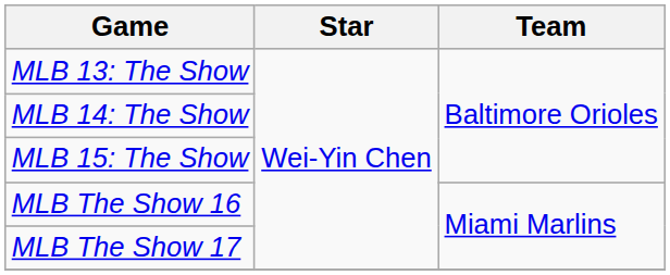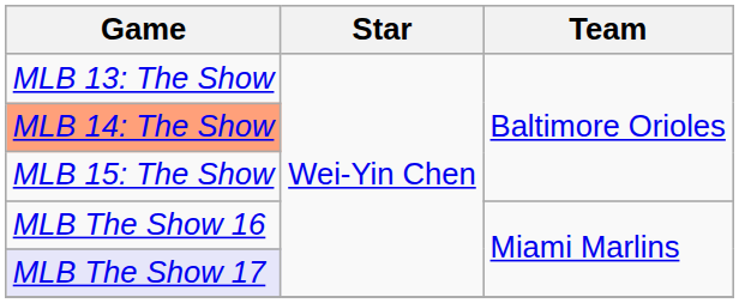MLB 14: The Show | Game: no background -> lightsalmon background
MLB The Show 17 | Game: no background -> lavender background
